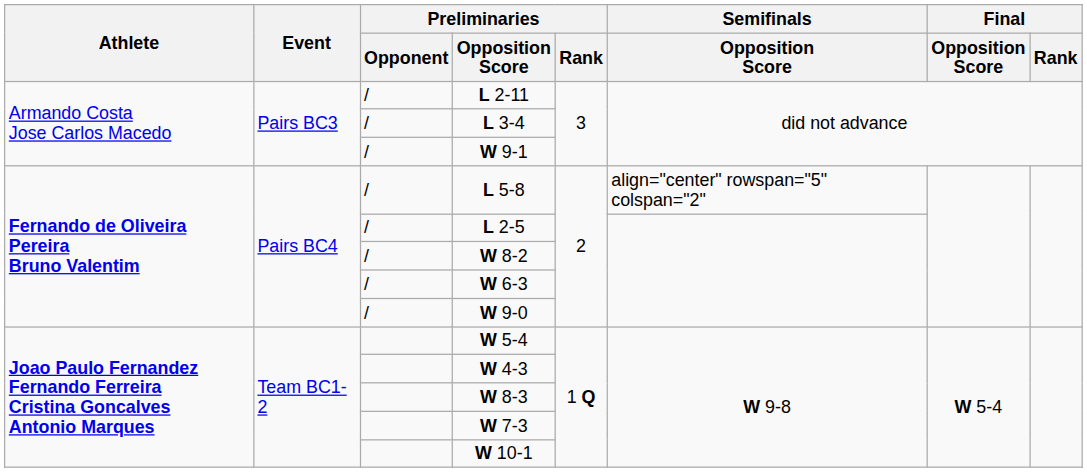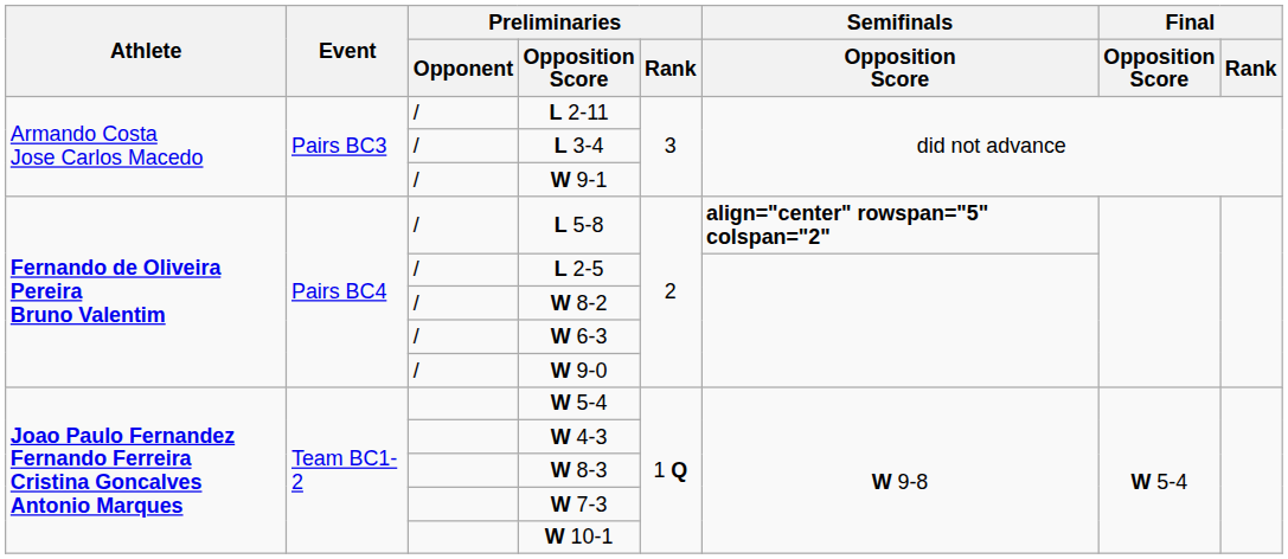L 5-8 | Semifinals / Opposition Score: normal -> bold
